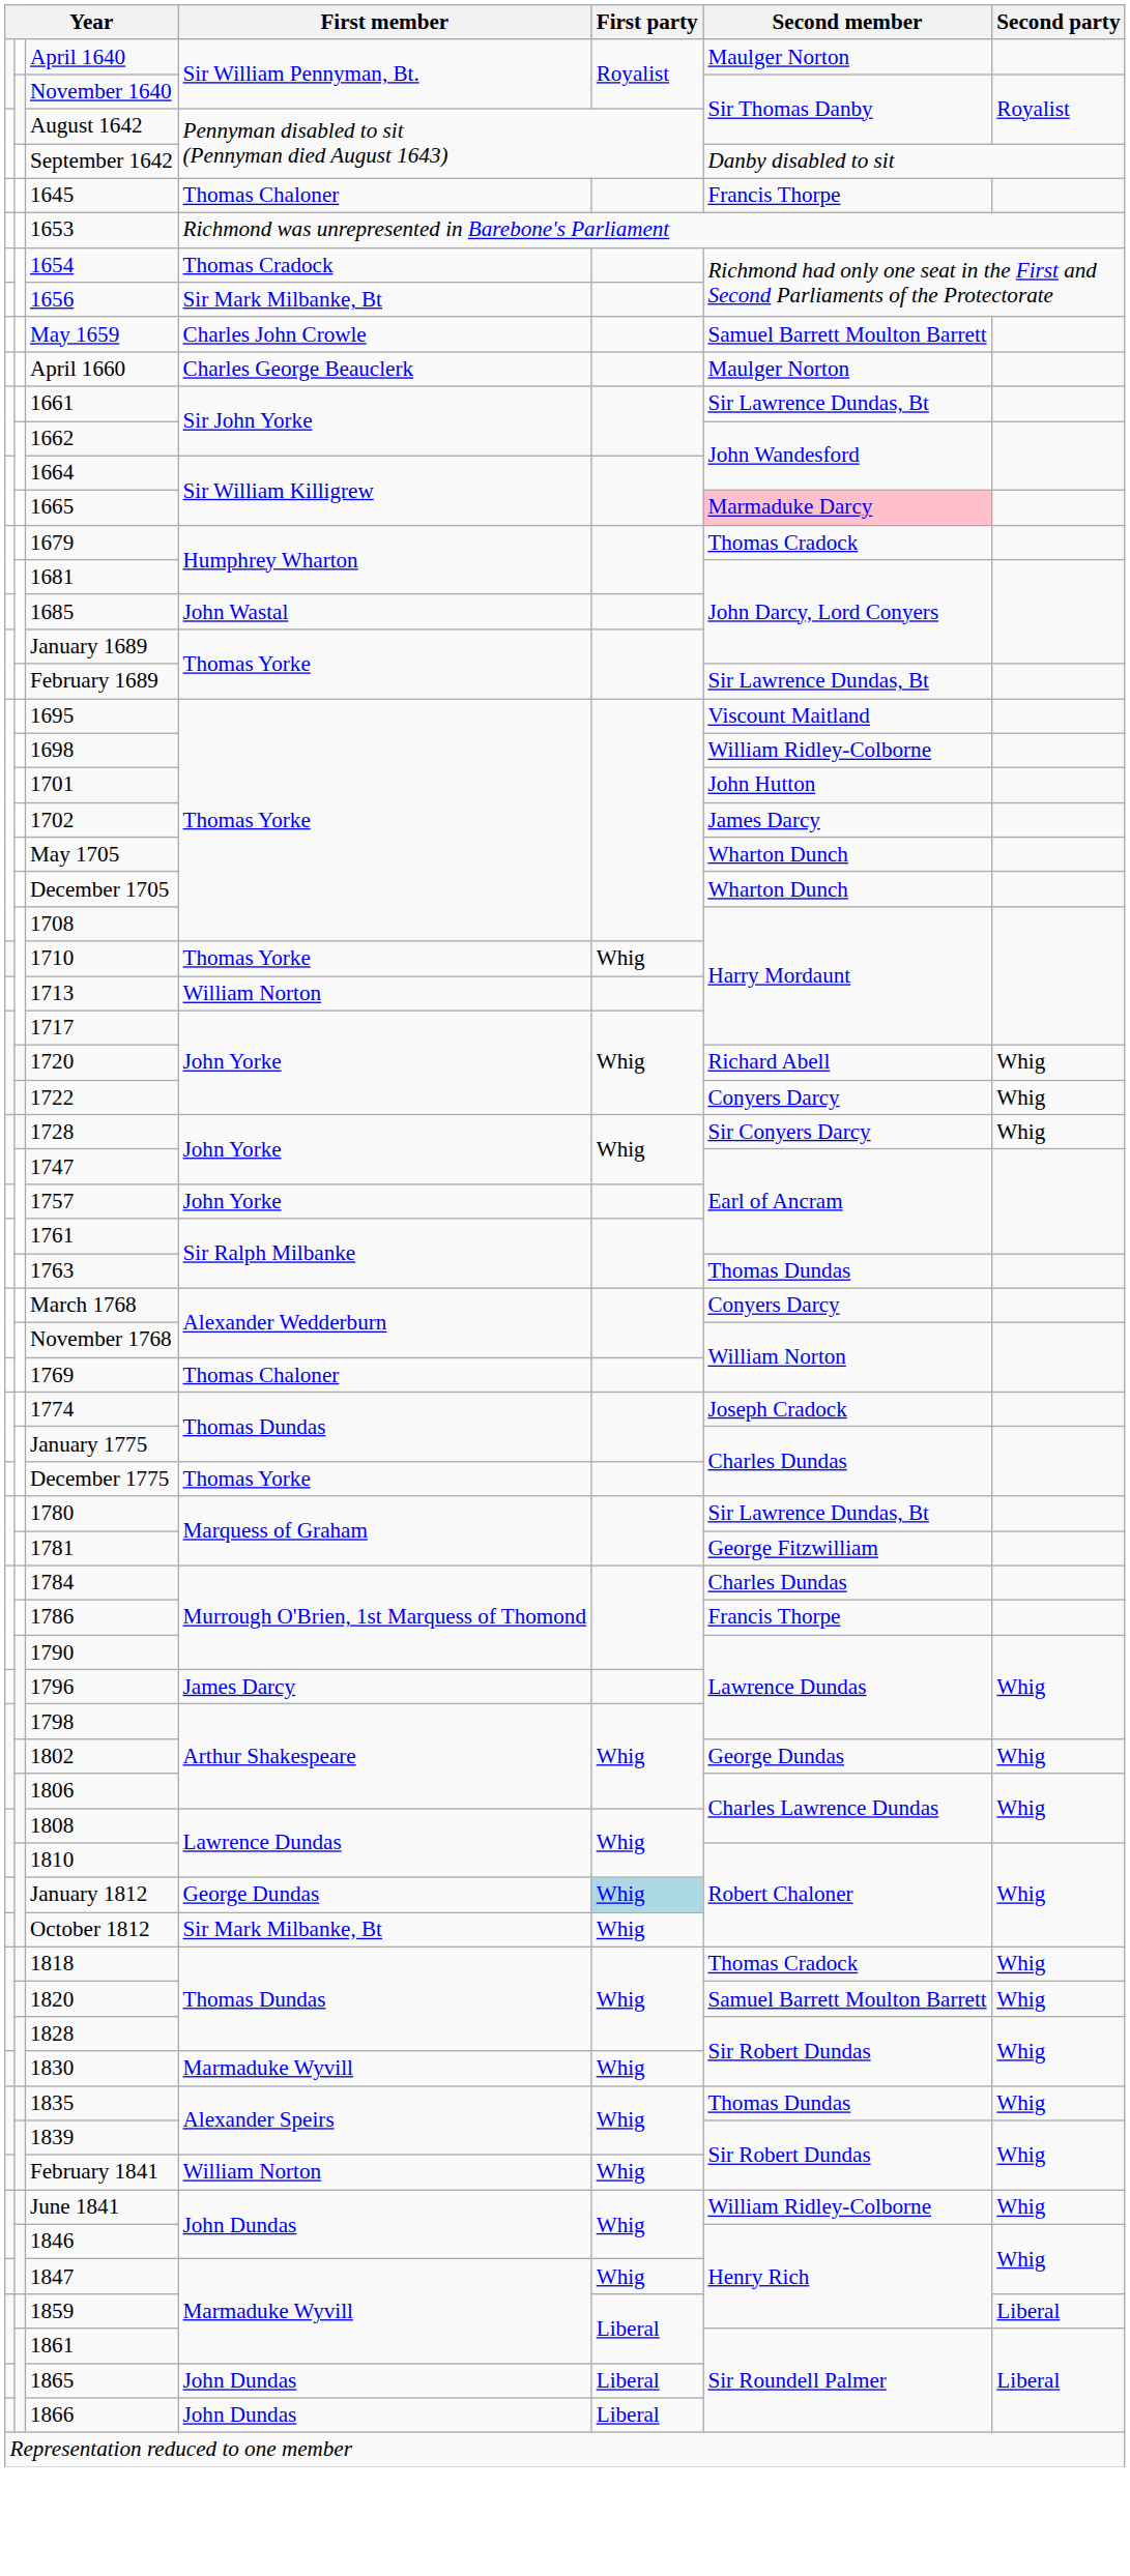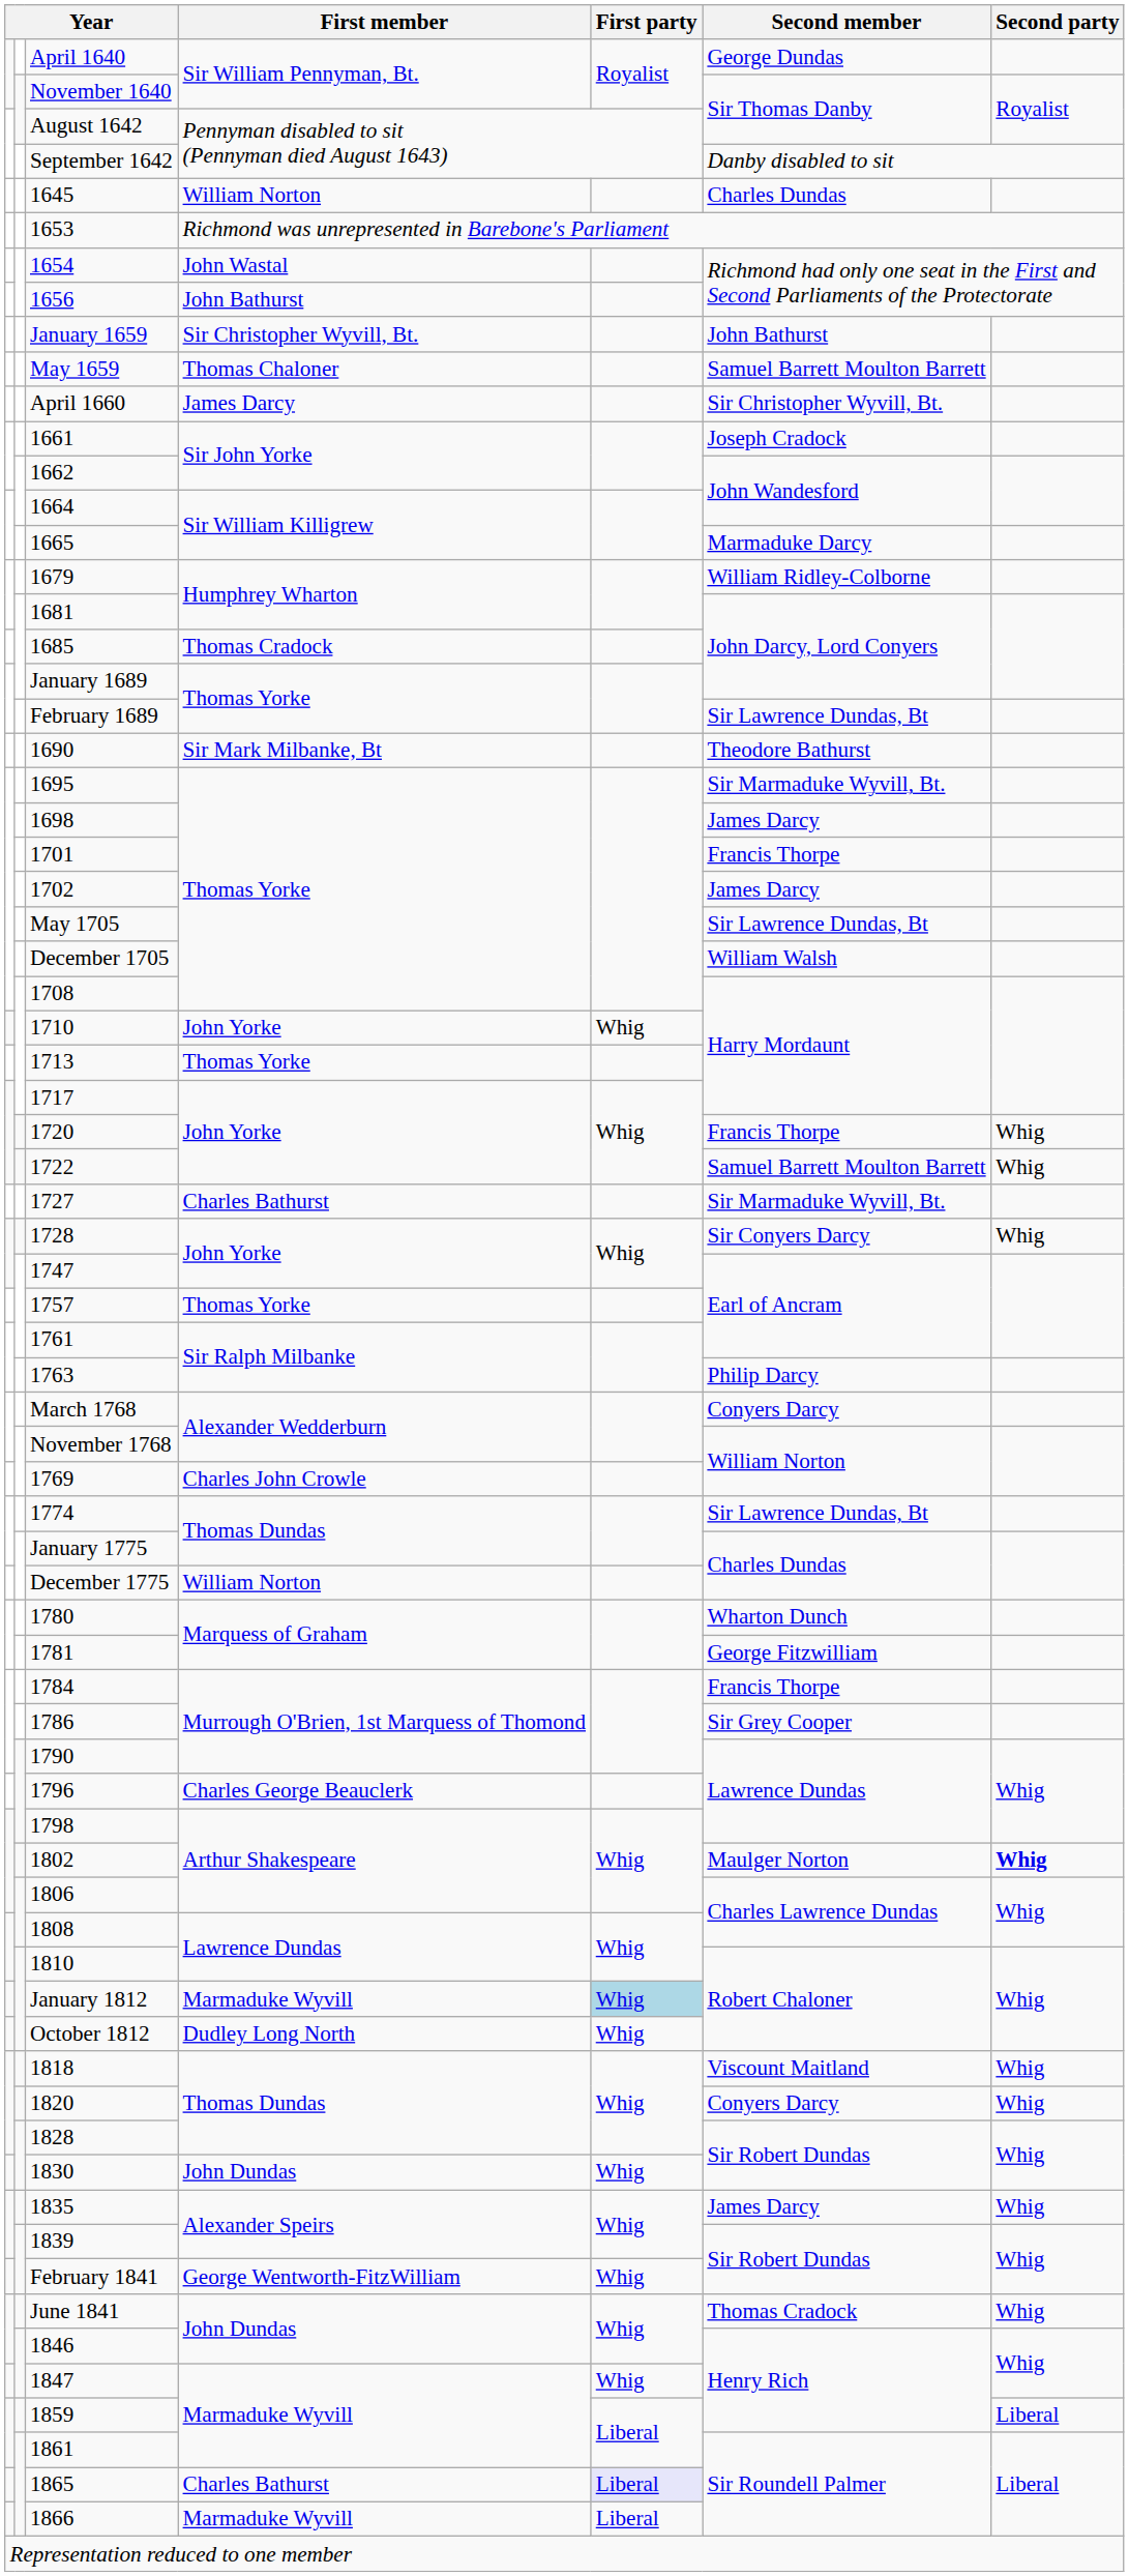April 1640 | Second member: Maulger Norton -> George Dundas
1645 | First member: Thomas Chaloner -> William Norton
1645 | Second member: Francis Thorpe -> Charles Dundas
1654 | First member: Thomas Cradock -> John Wastal
1656 | First member: Sir Mark Milbanke, Bt -> John Bathurst
+ row: January 1659 | Sir Christopher Wyvill, Bt. | John Bathurst
May 1659 | First member: Charles John Crowle -> Thomas Chaloner
April 1660 | First member: Charles George Beauclerk -> James Darcy
April 1660 | Second member: Maulger Norton -> Sir Christopher Wyvill, Bt.
1661 | Second member: Sir Lawrence Dundas, Bt -> Joseph Cradock
1665 | Second member: pink background -> no background
1679 | Second member: Thomas Cradock -> William Ridley-Colborne
1685 | First member: John Wastal -> Thomas Cradock
+ row: 1690 | Sir Mark Milbanke, Bt | Theodore Bathurst
1695 | Second member: Viscount Maitland -> Sir Marmaduke Wyvill, Bt.
1698 | Second member: William Ridley-Colborne -> James Darcy
1701 | Second member: John Hutton -> Francis Thorpe
May 1705 | Second member: Wharton Dunch -> Sir Lawrence Dundas, Bt
December 1705 | Second member: Wharton Dunch -> William Walsh
1710 | First member: Thomas Yorke -> John Yorke
1713 | First member: William Norton -> Thomas Yorke
1720 | Second member: Richard Abell -> Francis Thorpe
1722 | Second member: Conyers Darcy -> Samuel Barrett Moulton Barrett
+ row: 1727 | Charles Bathurst | Sir Marmaduke Wyvill, Bt.
1757 | First member: John Yorke -> Thomas Yorke
1763 | Second member: Thomas Dundas -> Philip Darcy
1769 | First member: Thomas Chaloner -> Charles John Crowle
1774 | Second member: Joseph Cradock -> Sir Lawrence Dundas, Bt
December 1775 | First member: Thomas Yorke -> William Norton
1780 | Second member: Sir Lawrence Dundas, Bt -> Wharton Dunch
1784 | Second member: Charles Dundas -> Francis Thorpe
1786 | Second member: Francis Thorpe -> Sir Grey Cooper
1796 | First member: James Darcy -> Charles George Beauclerk
1802 | Second member: George Dundas -> Maulger Norton
1802 | Second party: normal -> bold
January 1812 | First member: George Dundas -> Marmaduke Wyvill
October 1812 | First member: Sir Mark Milbanke, Bt -> Dudley Long North
1818 | Second member: Thomas Cradock -> Viscount Maitland
1820 | Second member: Samuel Barrett Moulton Barrett -> Conyers Darcy
1830 | First member: Marmaduke Wyvill -> John Dundas
1835 | Second member: Thomas Dundas -> James Darcy
February 1841 | First member: William Norton -> George Wentworth-FitzWilliam
June 1841 | Second member: William Ridley-Colborne -> Thomas Cradock
1865 | First member: John Dundas -> Charles Bathurst
1865 | First party: no background -> lavender background
1866 | First member: John Dundas -> Marmaduke Wyvill
